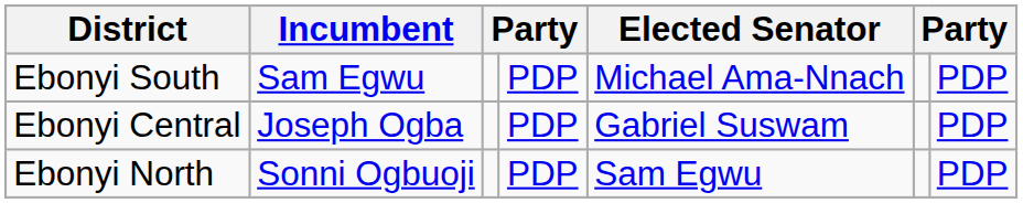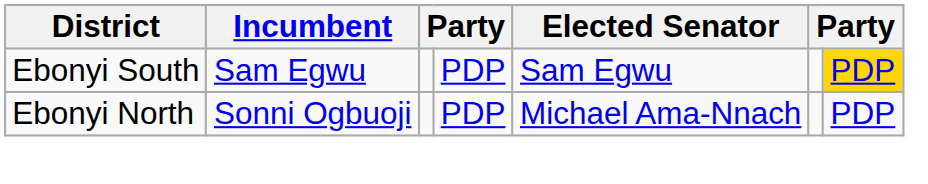Ebonyi South | Elected Senator: Michael Ama-Nnach -> Sam Egwu
Ebonyi South | column 7: no background -> gold background
- row: Ebonyi Central | Joseph Ogba | PDP | Gabriel Suswam | PDP
Ebonyi North | Elected Senator: Sam Egwu -> Michael Ama-Nnach
